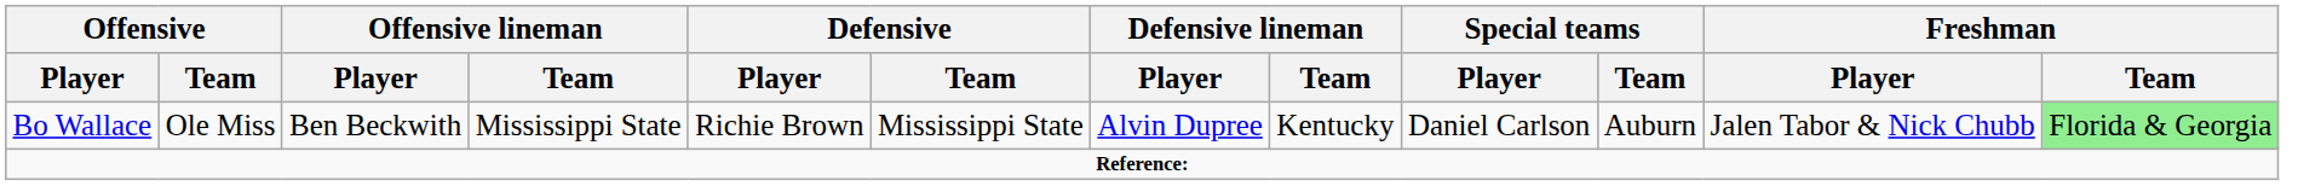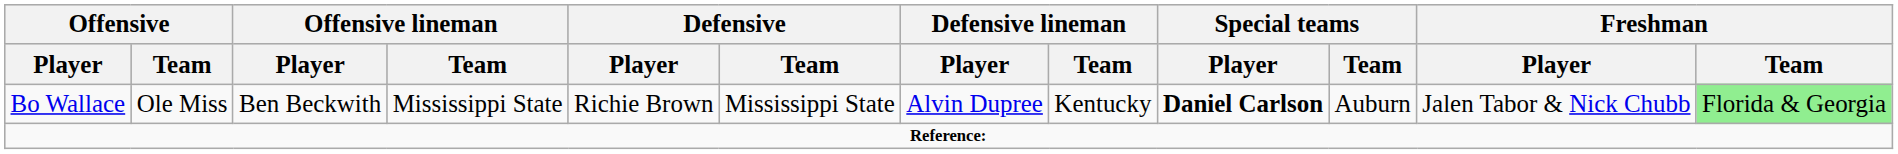Bo Wallace | Special teams / Player: normal -> bold
